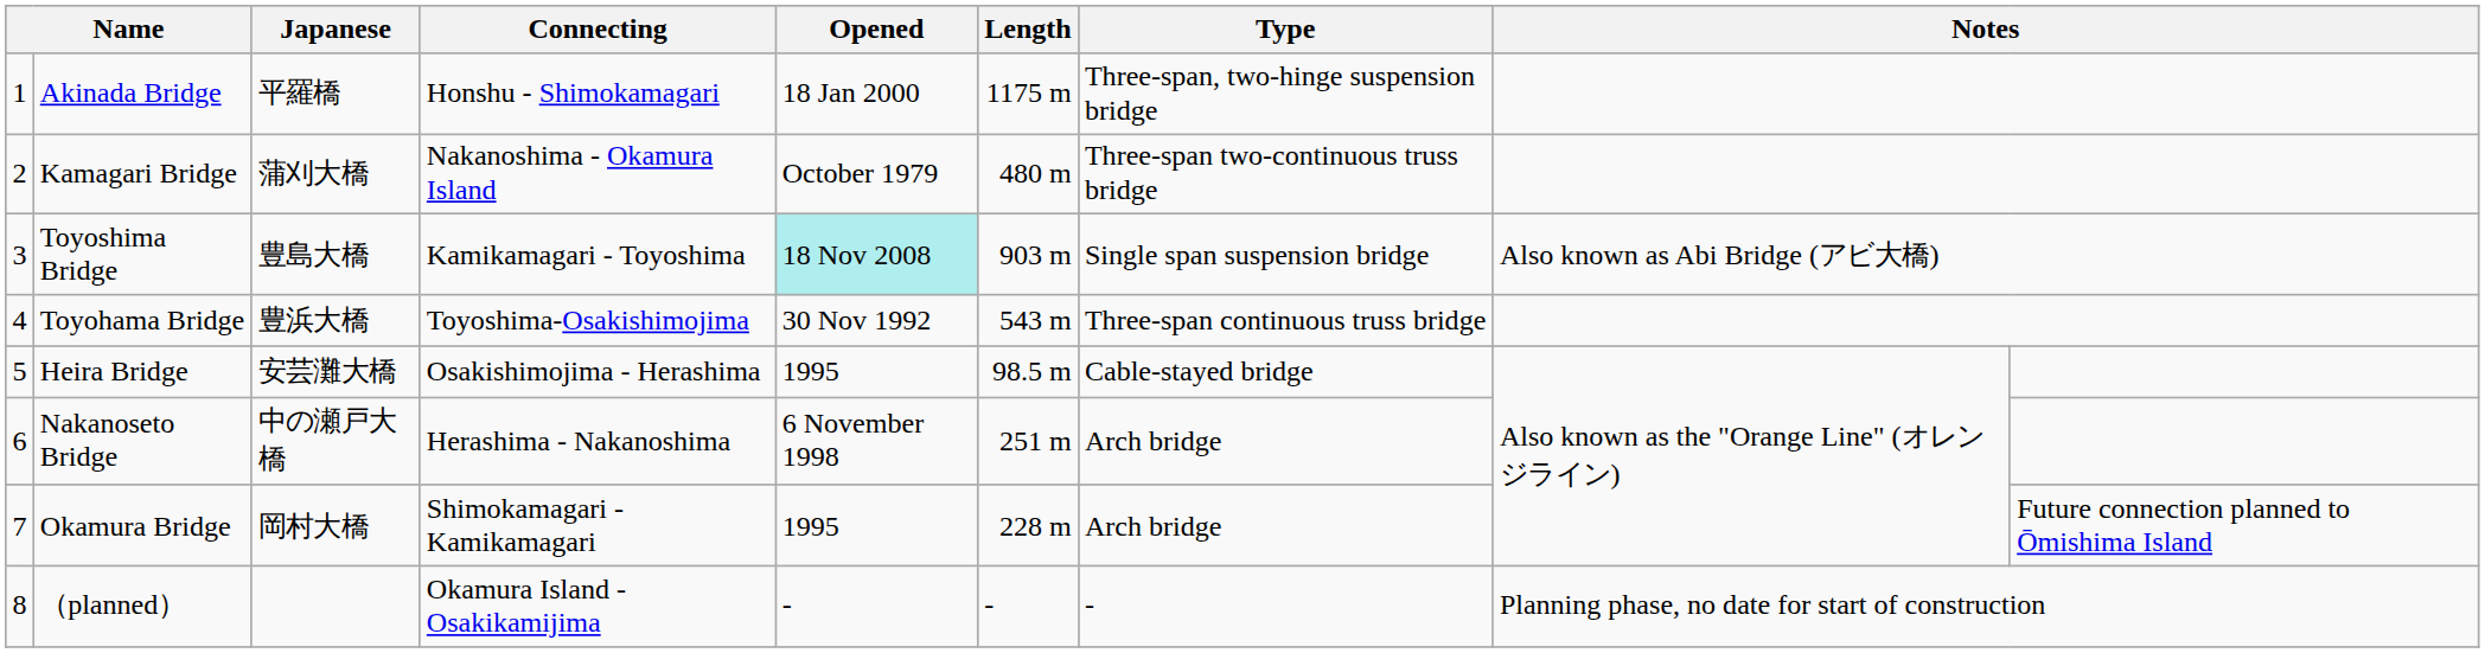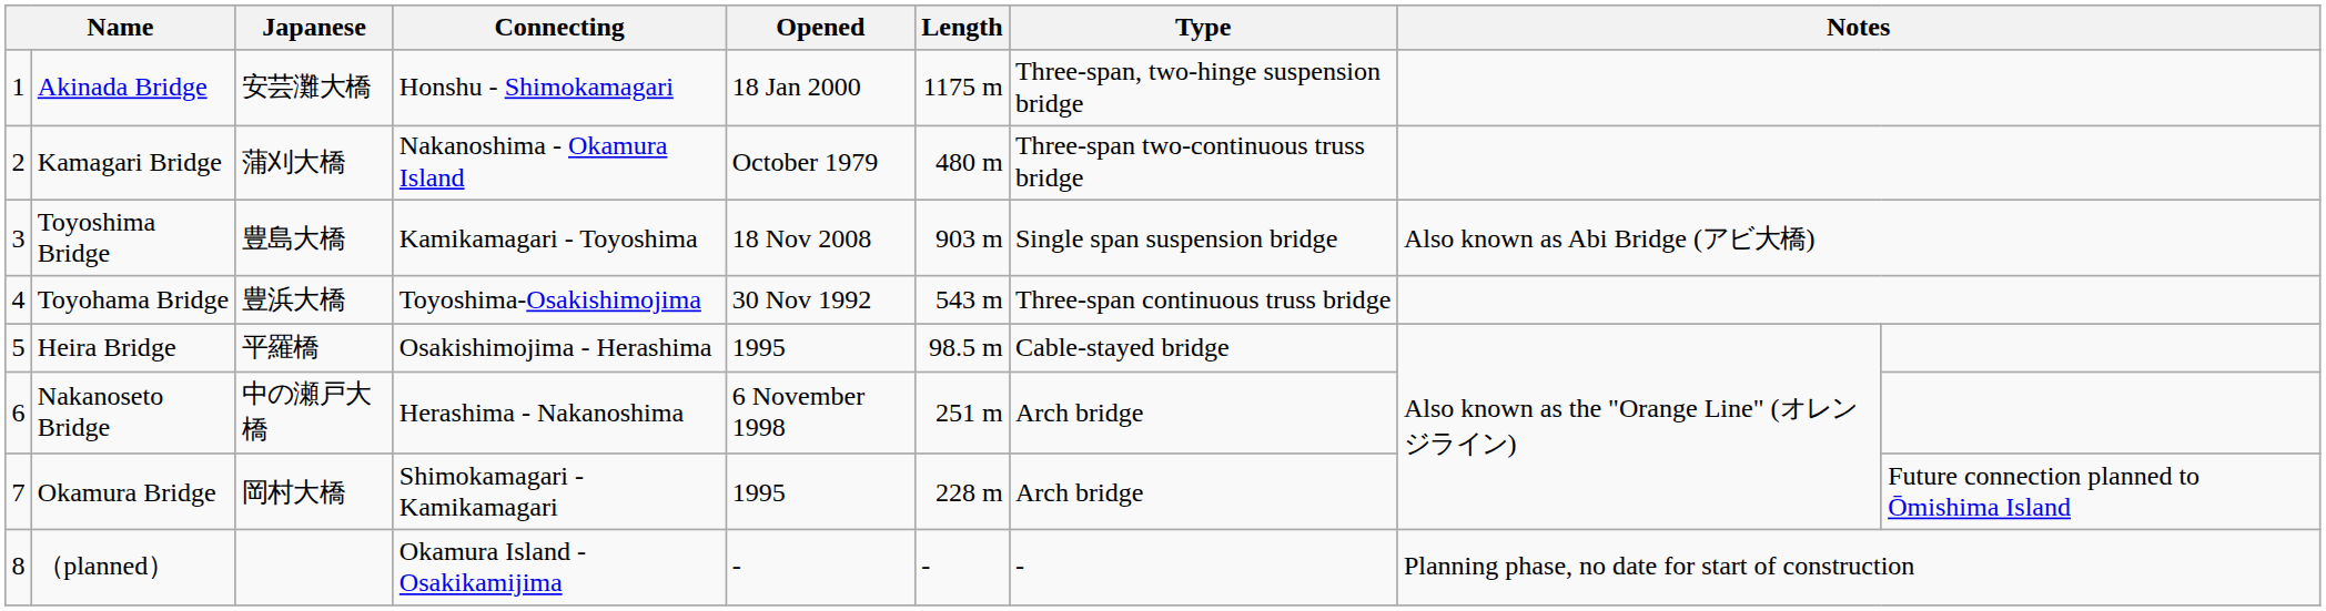Akinada Bridge | Japanese: 平羅橋 -> 安芸灘大橋
Toyoshima Bridge | Opened: paleturquoise background -> no background
Heira Bridge | Japanese: 安芸灘大橋 -> 平羅橋
